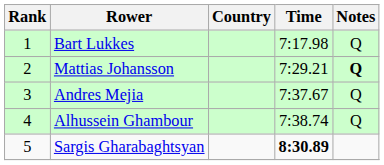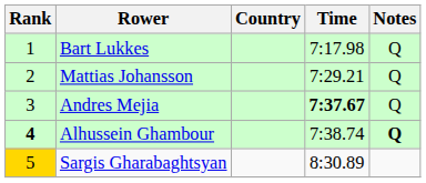Mattias Johansson | Notes: bold -> normal
Andres Mejia | Time: normal -> bold
Alhussein Ghambour | Rank: normal -> bold
Alhussein Ghambour | Notes: normal -> bold
Sargis Gharabaghtsyan | Rank: no background -> gold background
Sargis Gharabaghtsyan | Time: bold -> normal
